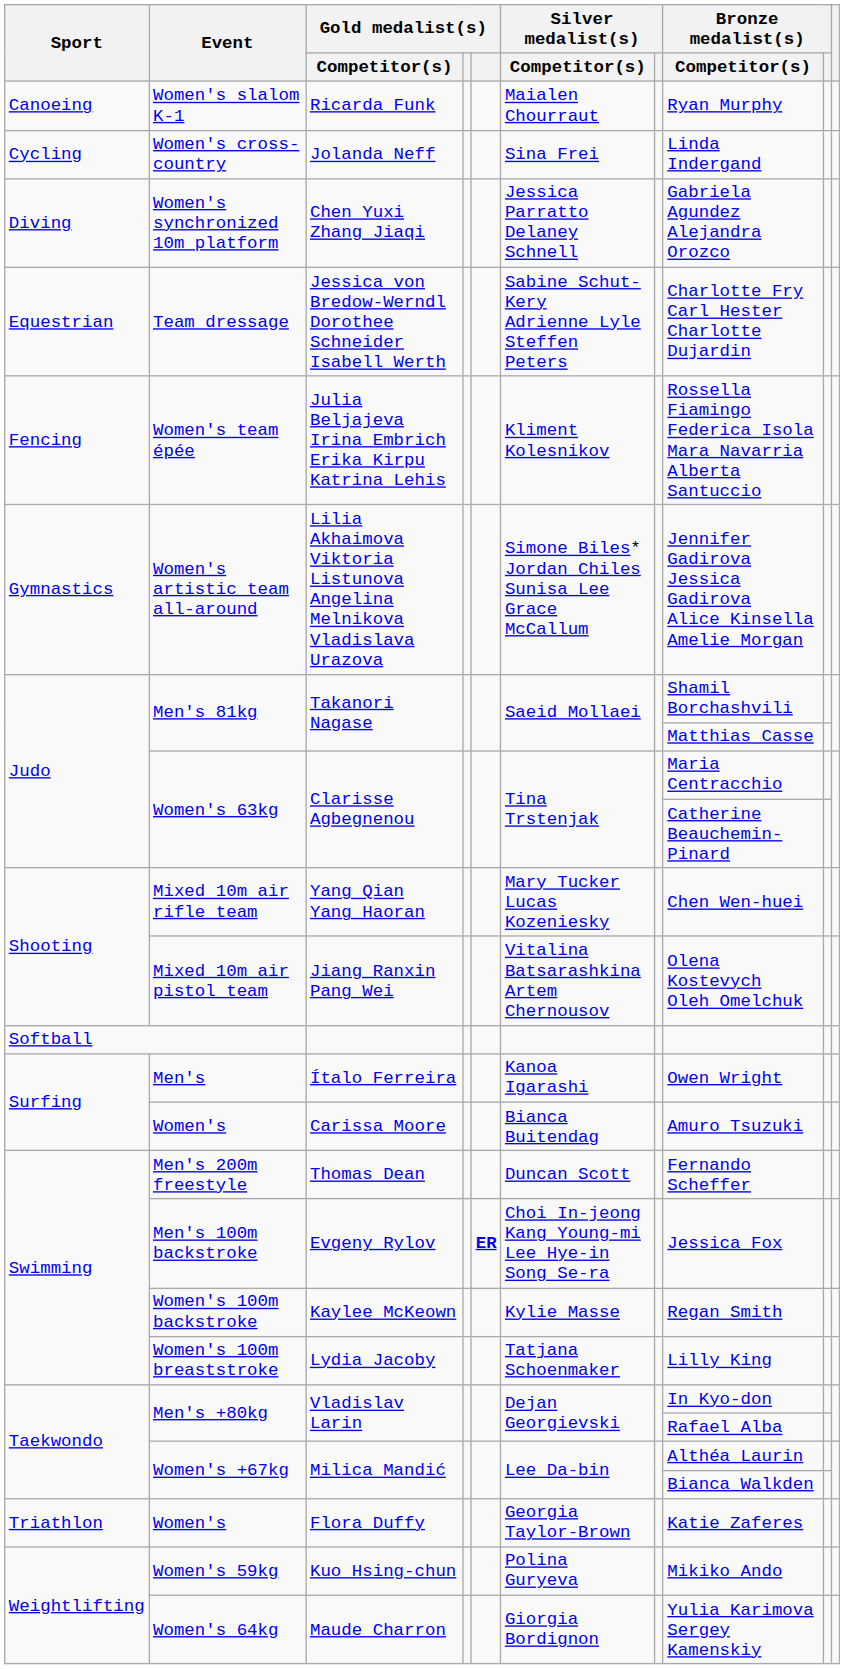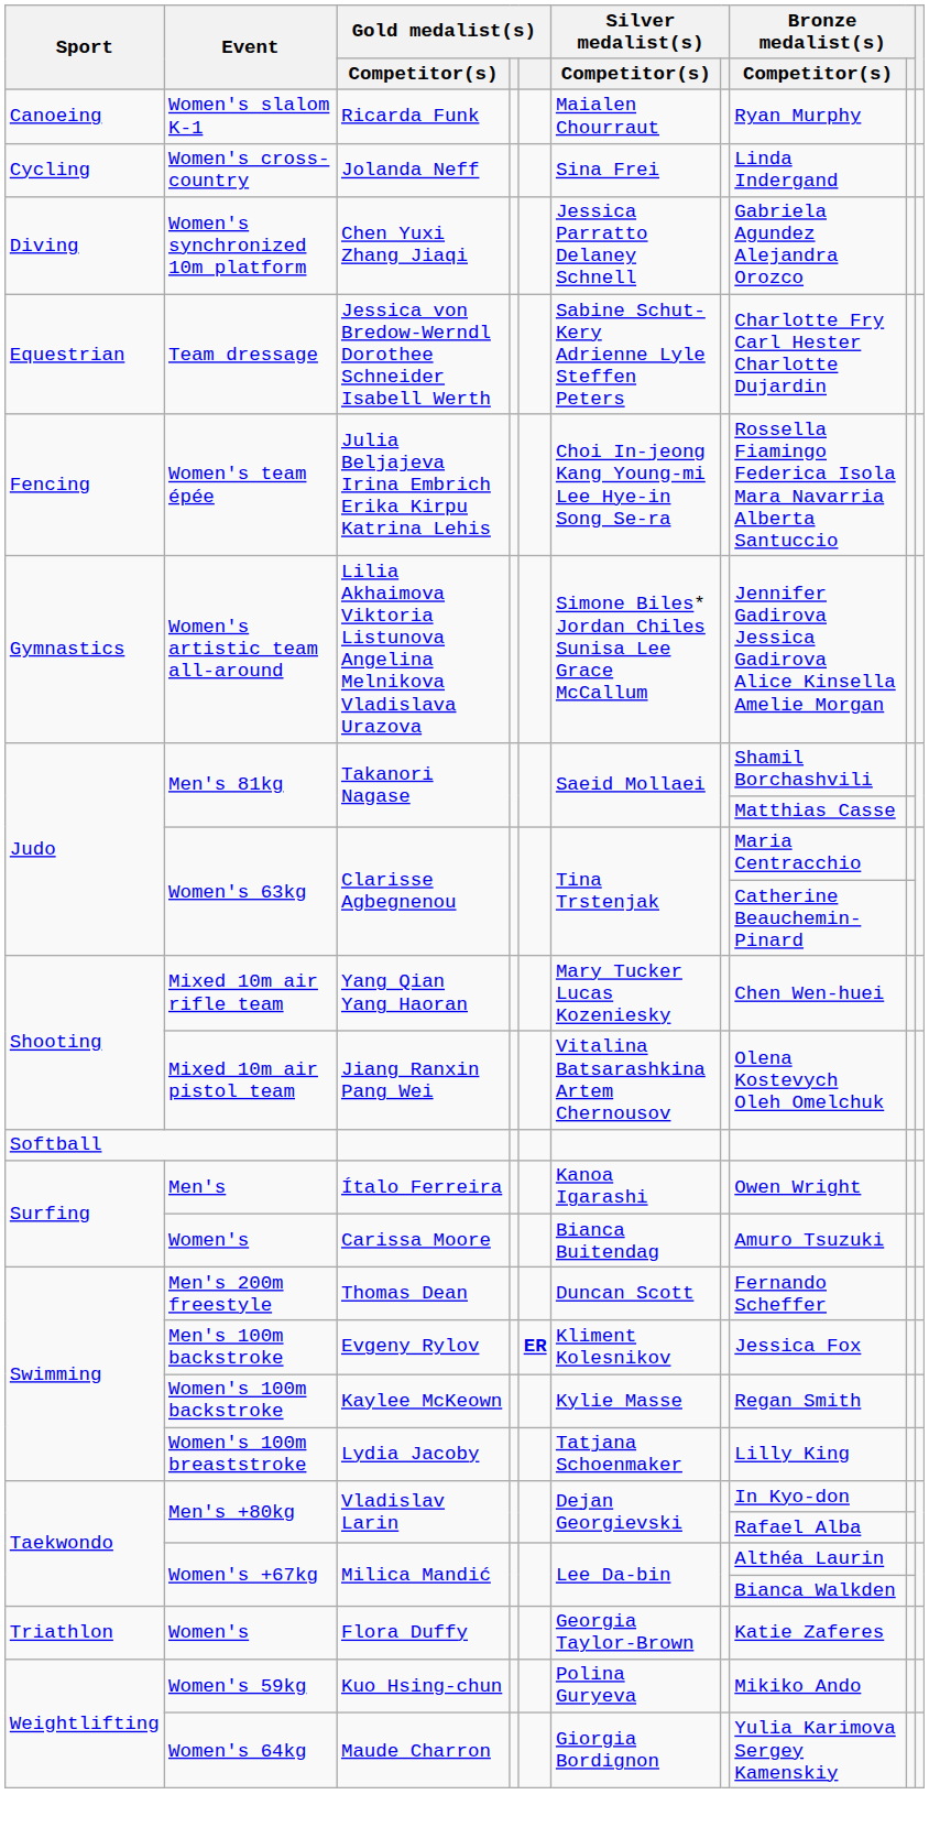Julia Beljajeva Irina Embrich Erika Kirpu Katrina Lehis | Silver medalist(s) / Competitor(s): Kliment Kolesnikov -> Choi In-jeong Kang Young-mi Lee Hye-in Song Se-ra
Evgeny Rylov | Silver medalist(s) / Competitor(s): Choi In-jeong Kang Young-mi Lee Hye-in Song Se-ra -> Kliment Kolesnikov
